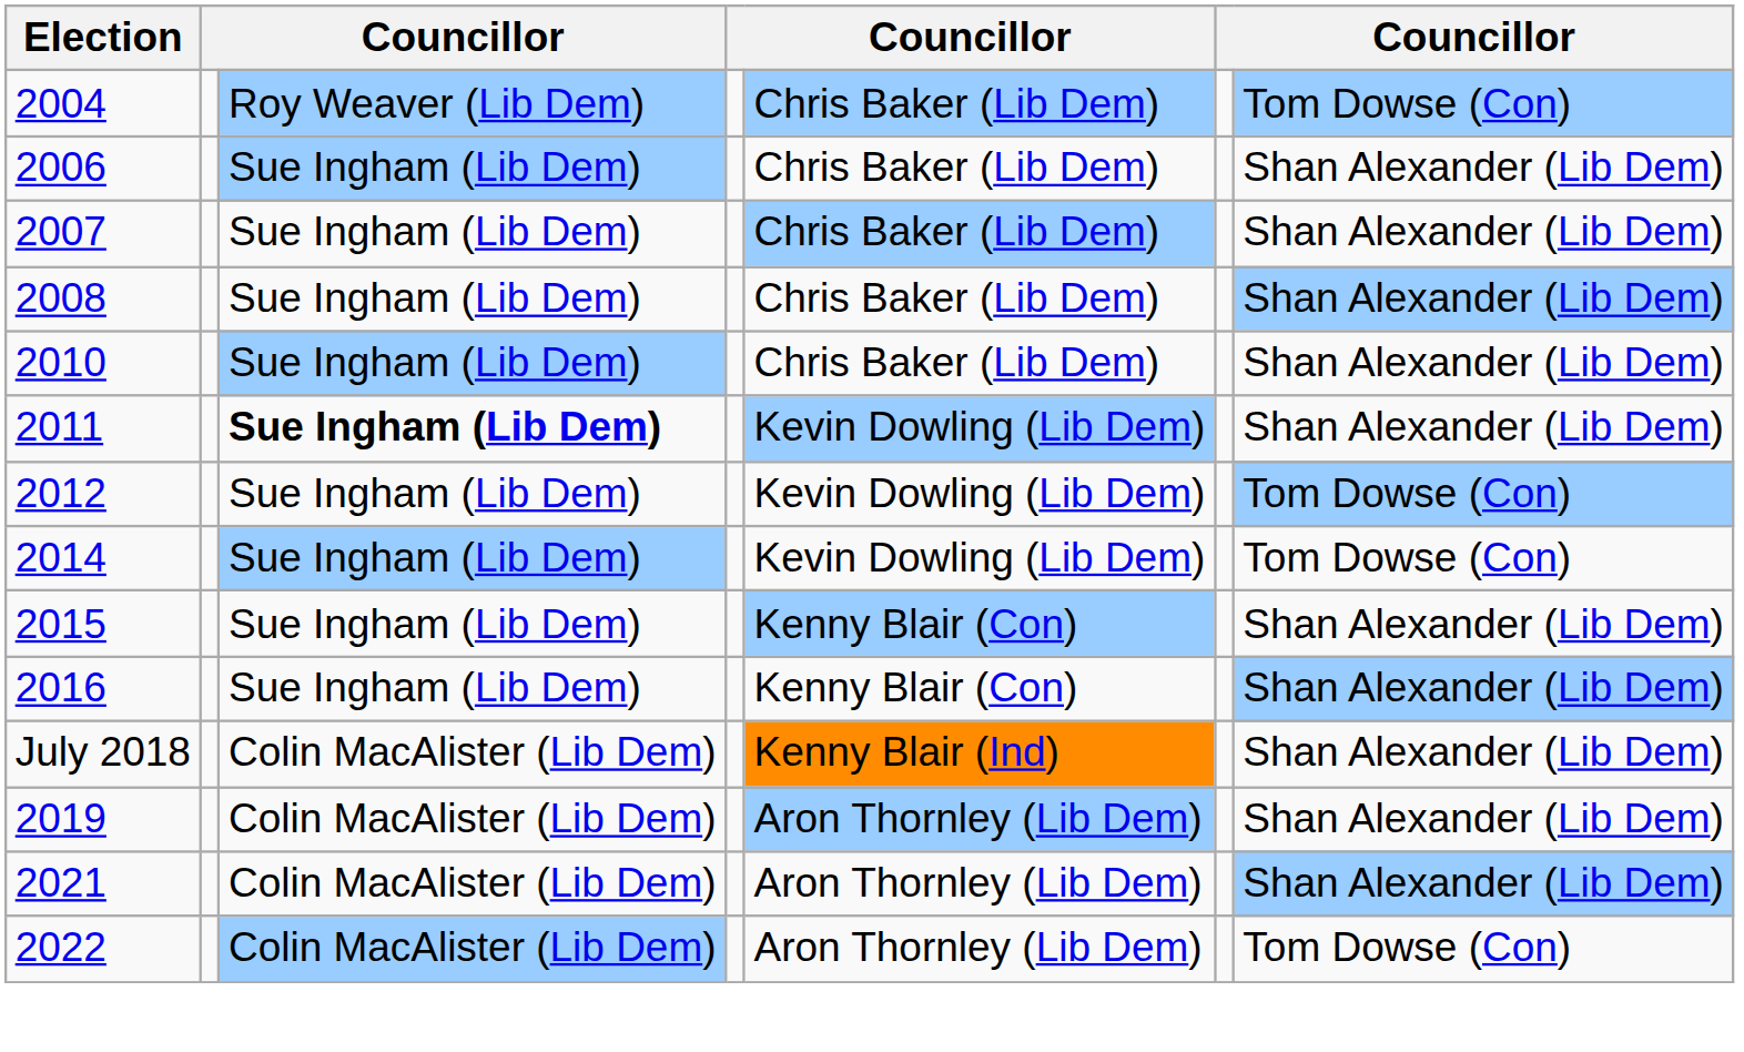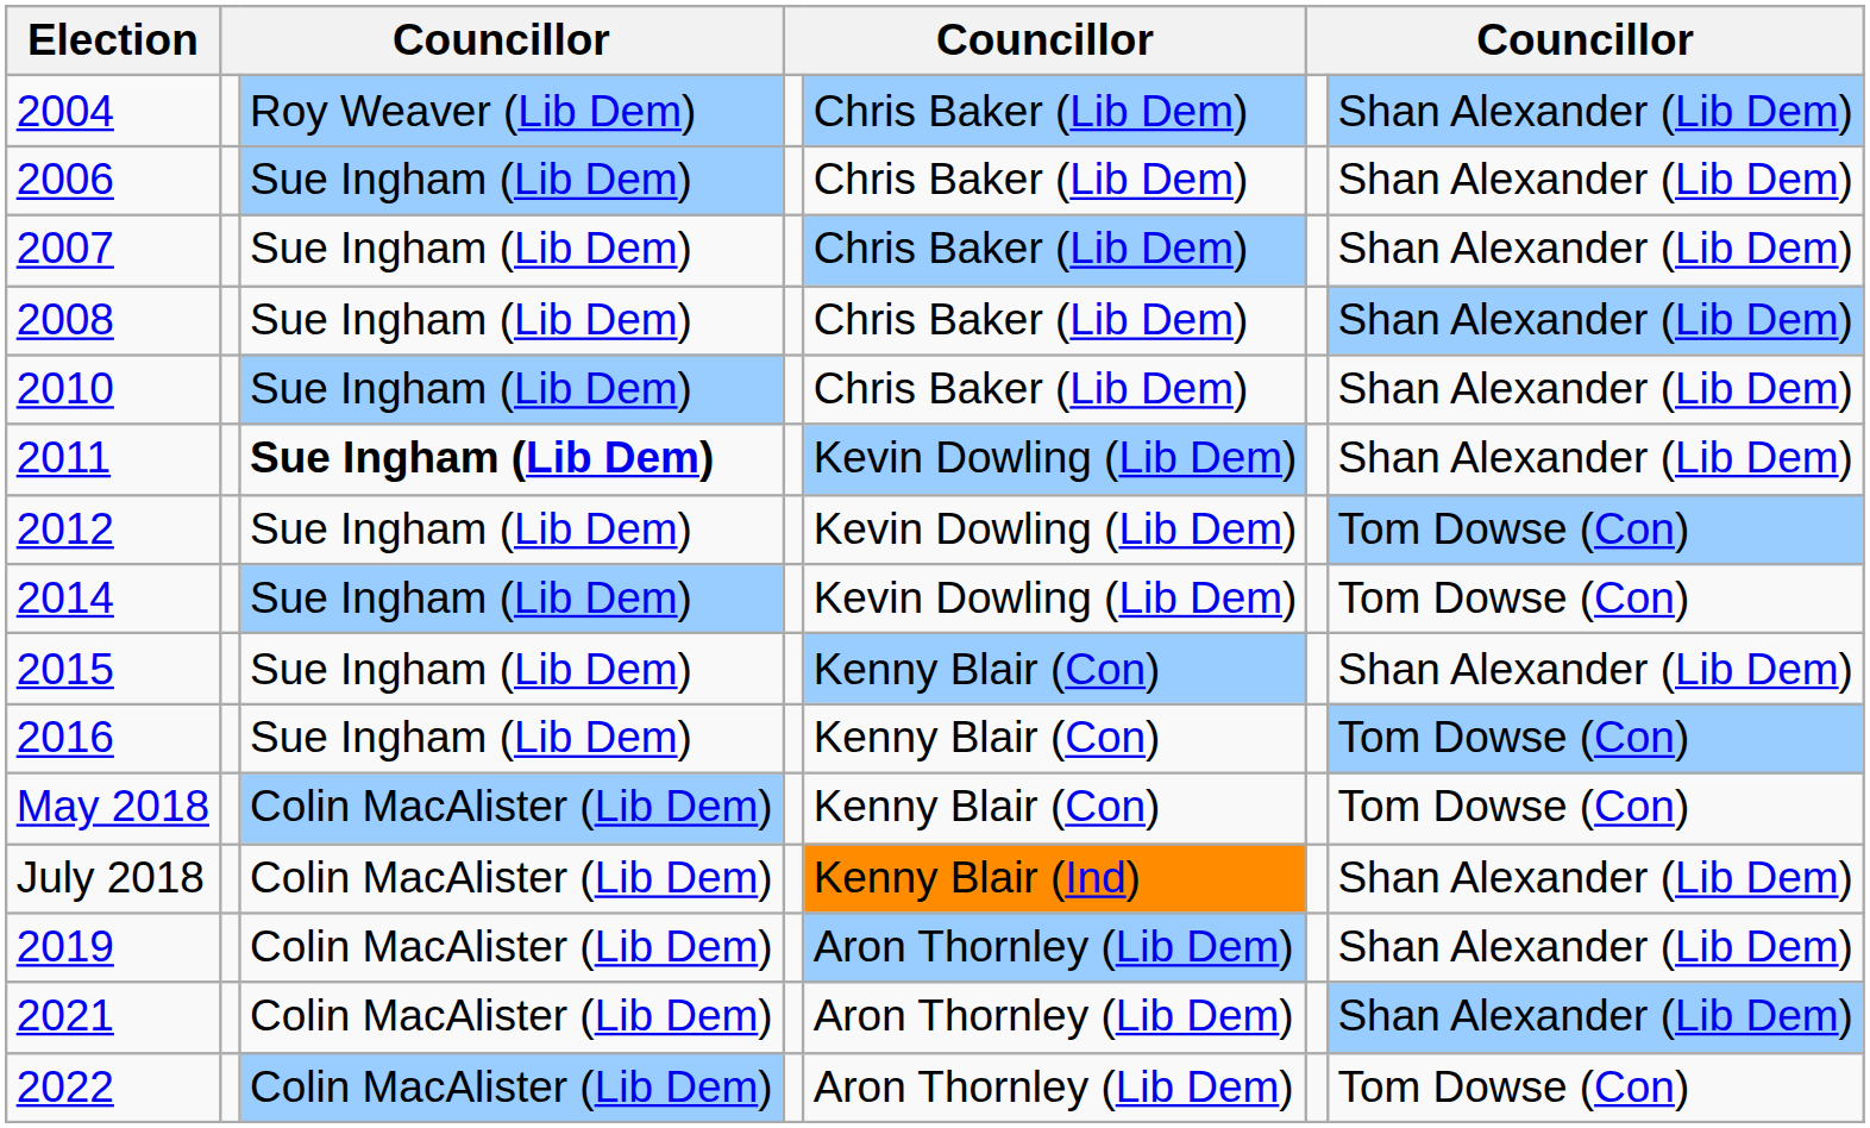2004 | column 7: Tom Dowse (Con) -> Shan Alexander (Lib Dem)
2016 | column 7: Shan Alexander (Lib Dem) -> Tom Dowse (Con)
+ row: May 2018 | Colin MacAlister (Lib Dem) | Kenny Blair (Con) | Tom Dowse (Con)
